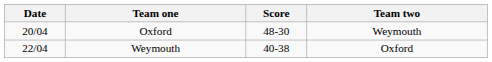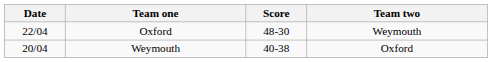row 2 | Date: 20/04 -> 22/04
row 3 | Date: 22/04 -> 20/04
